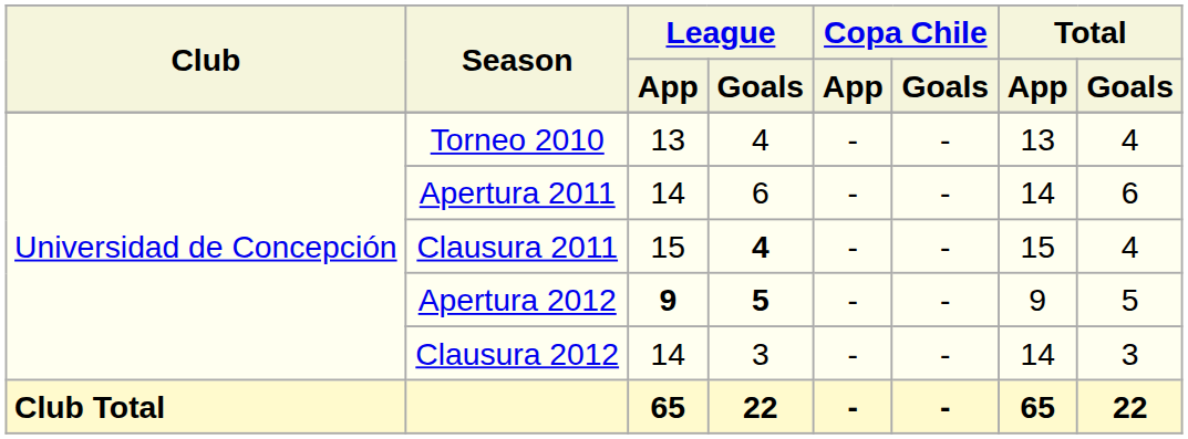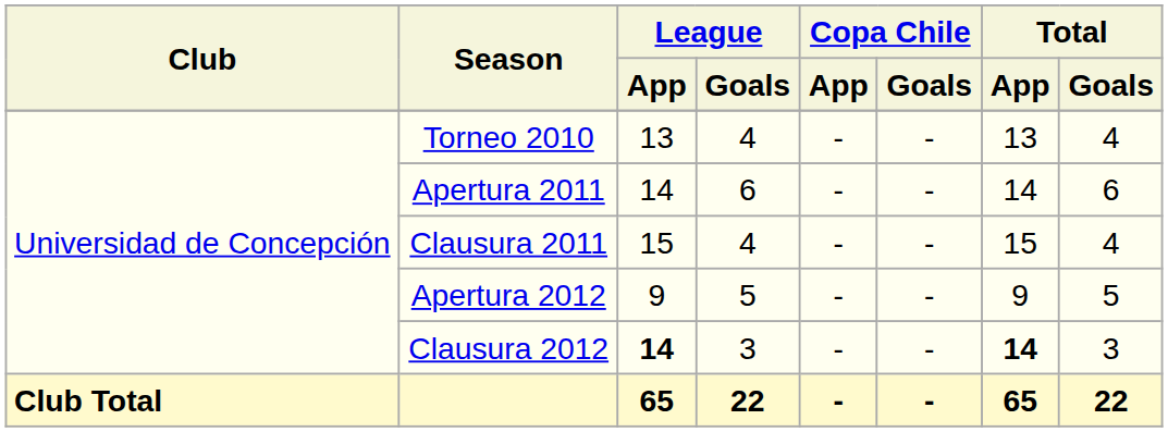Clausura 2011 | League / Goals: bold -> normal
Apertura 2012 | League / App: bold -> normal
Apertura 2012 | League / Goals: bold -> normal
Clausura 2012 | League / App: normal -> bold
Clausura 2012 | Total / App: normal -> bold
